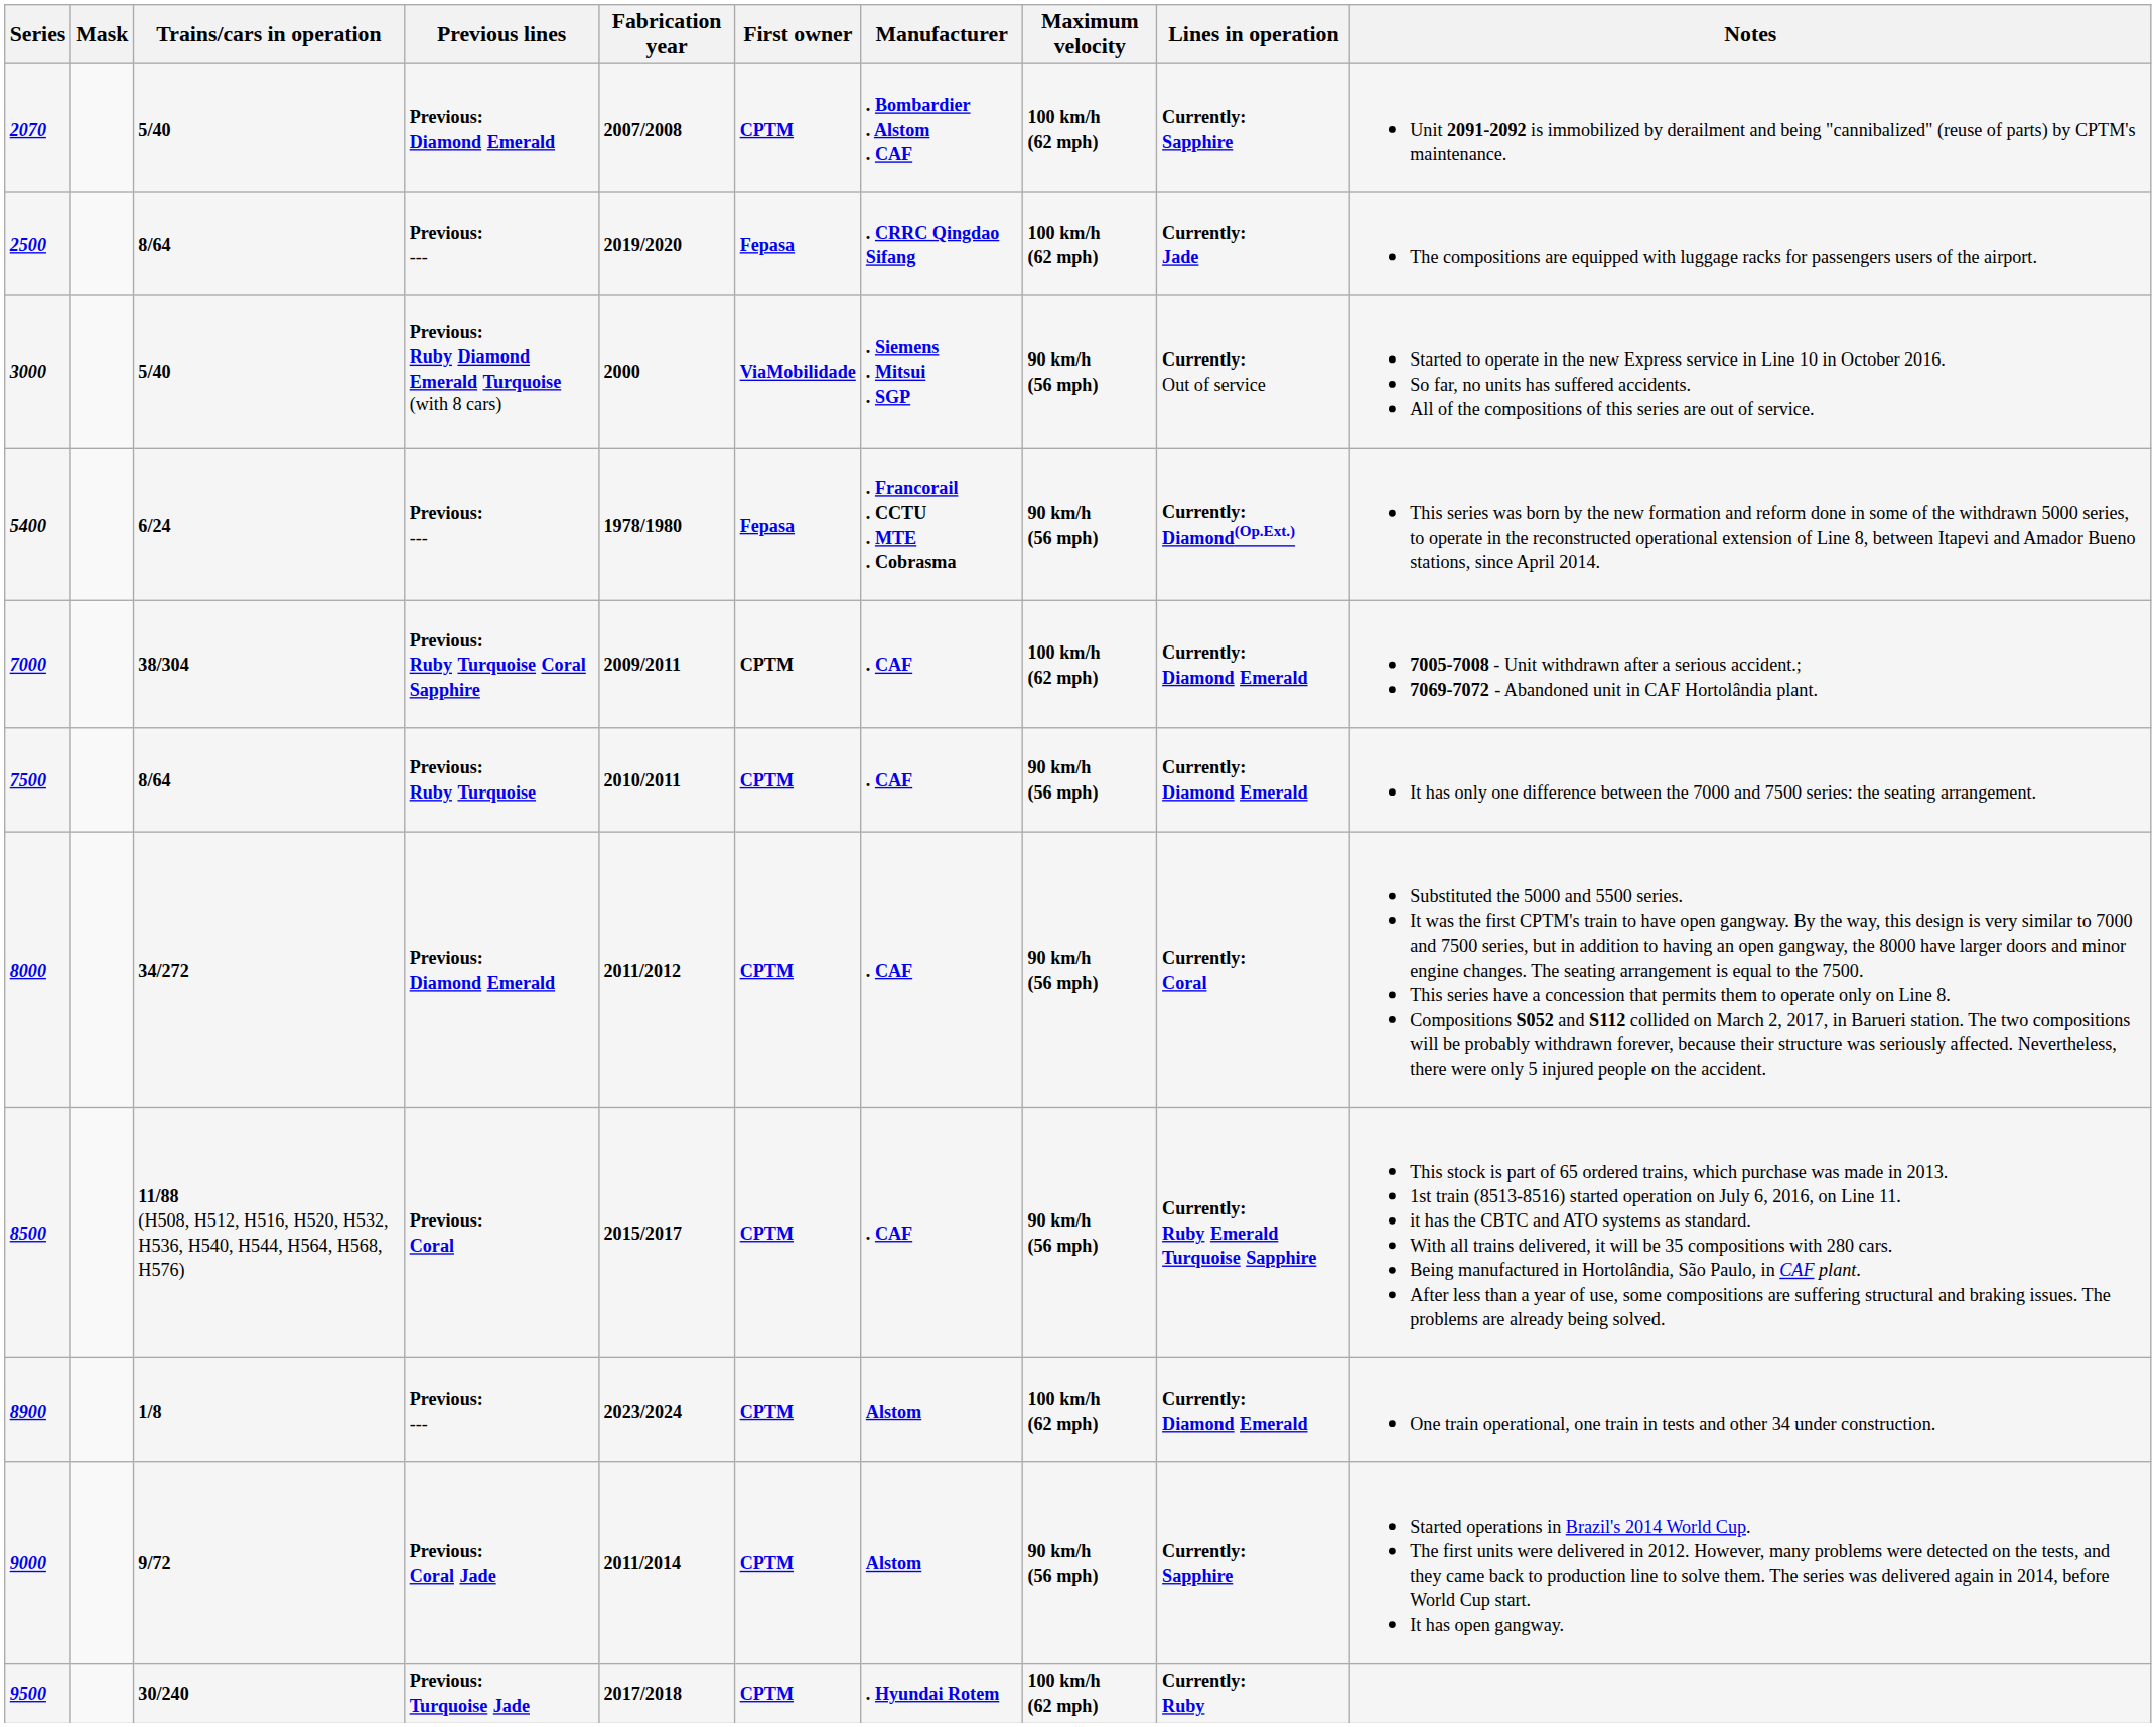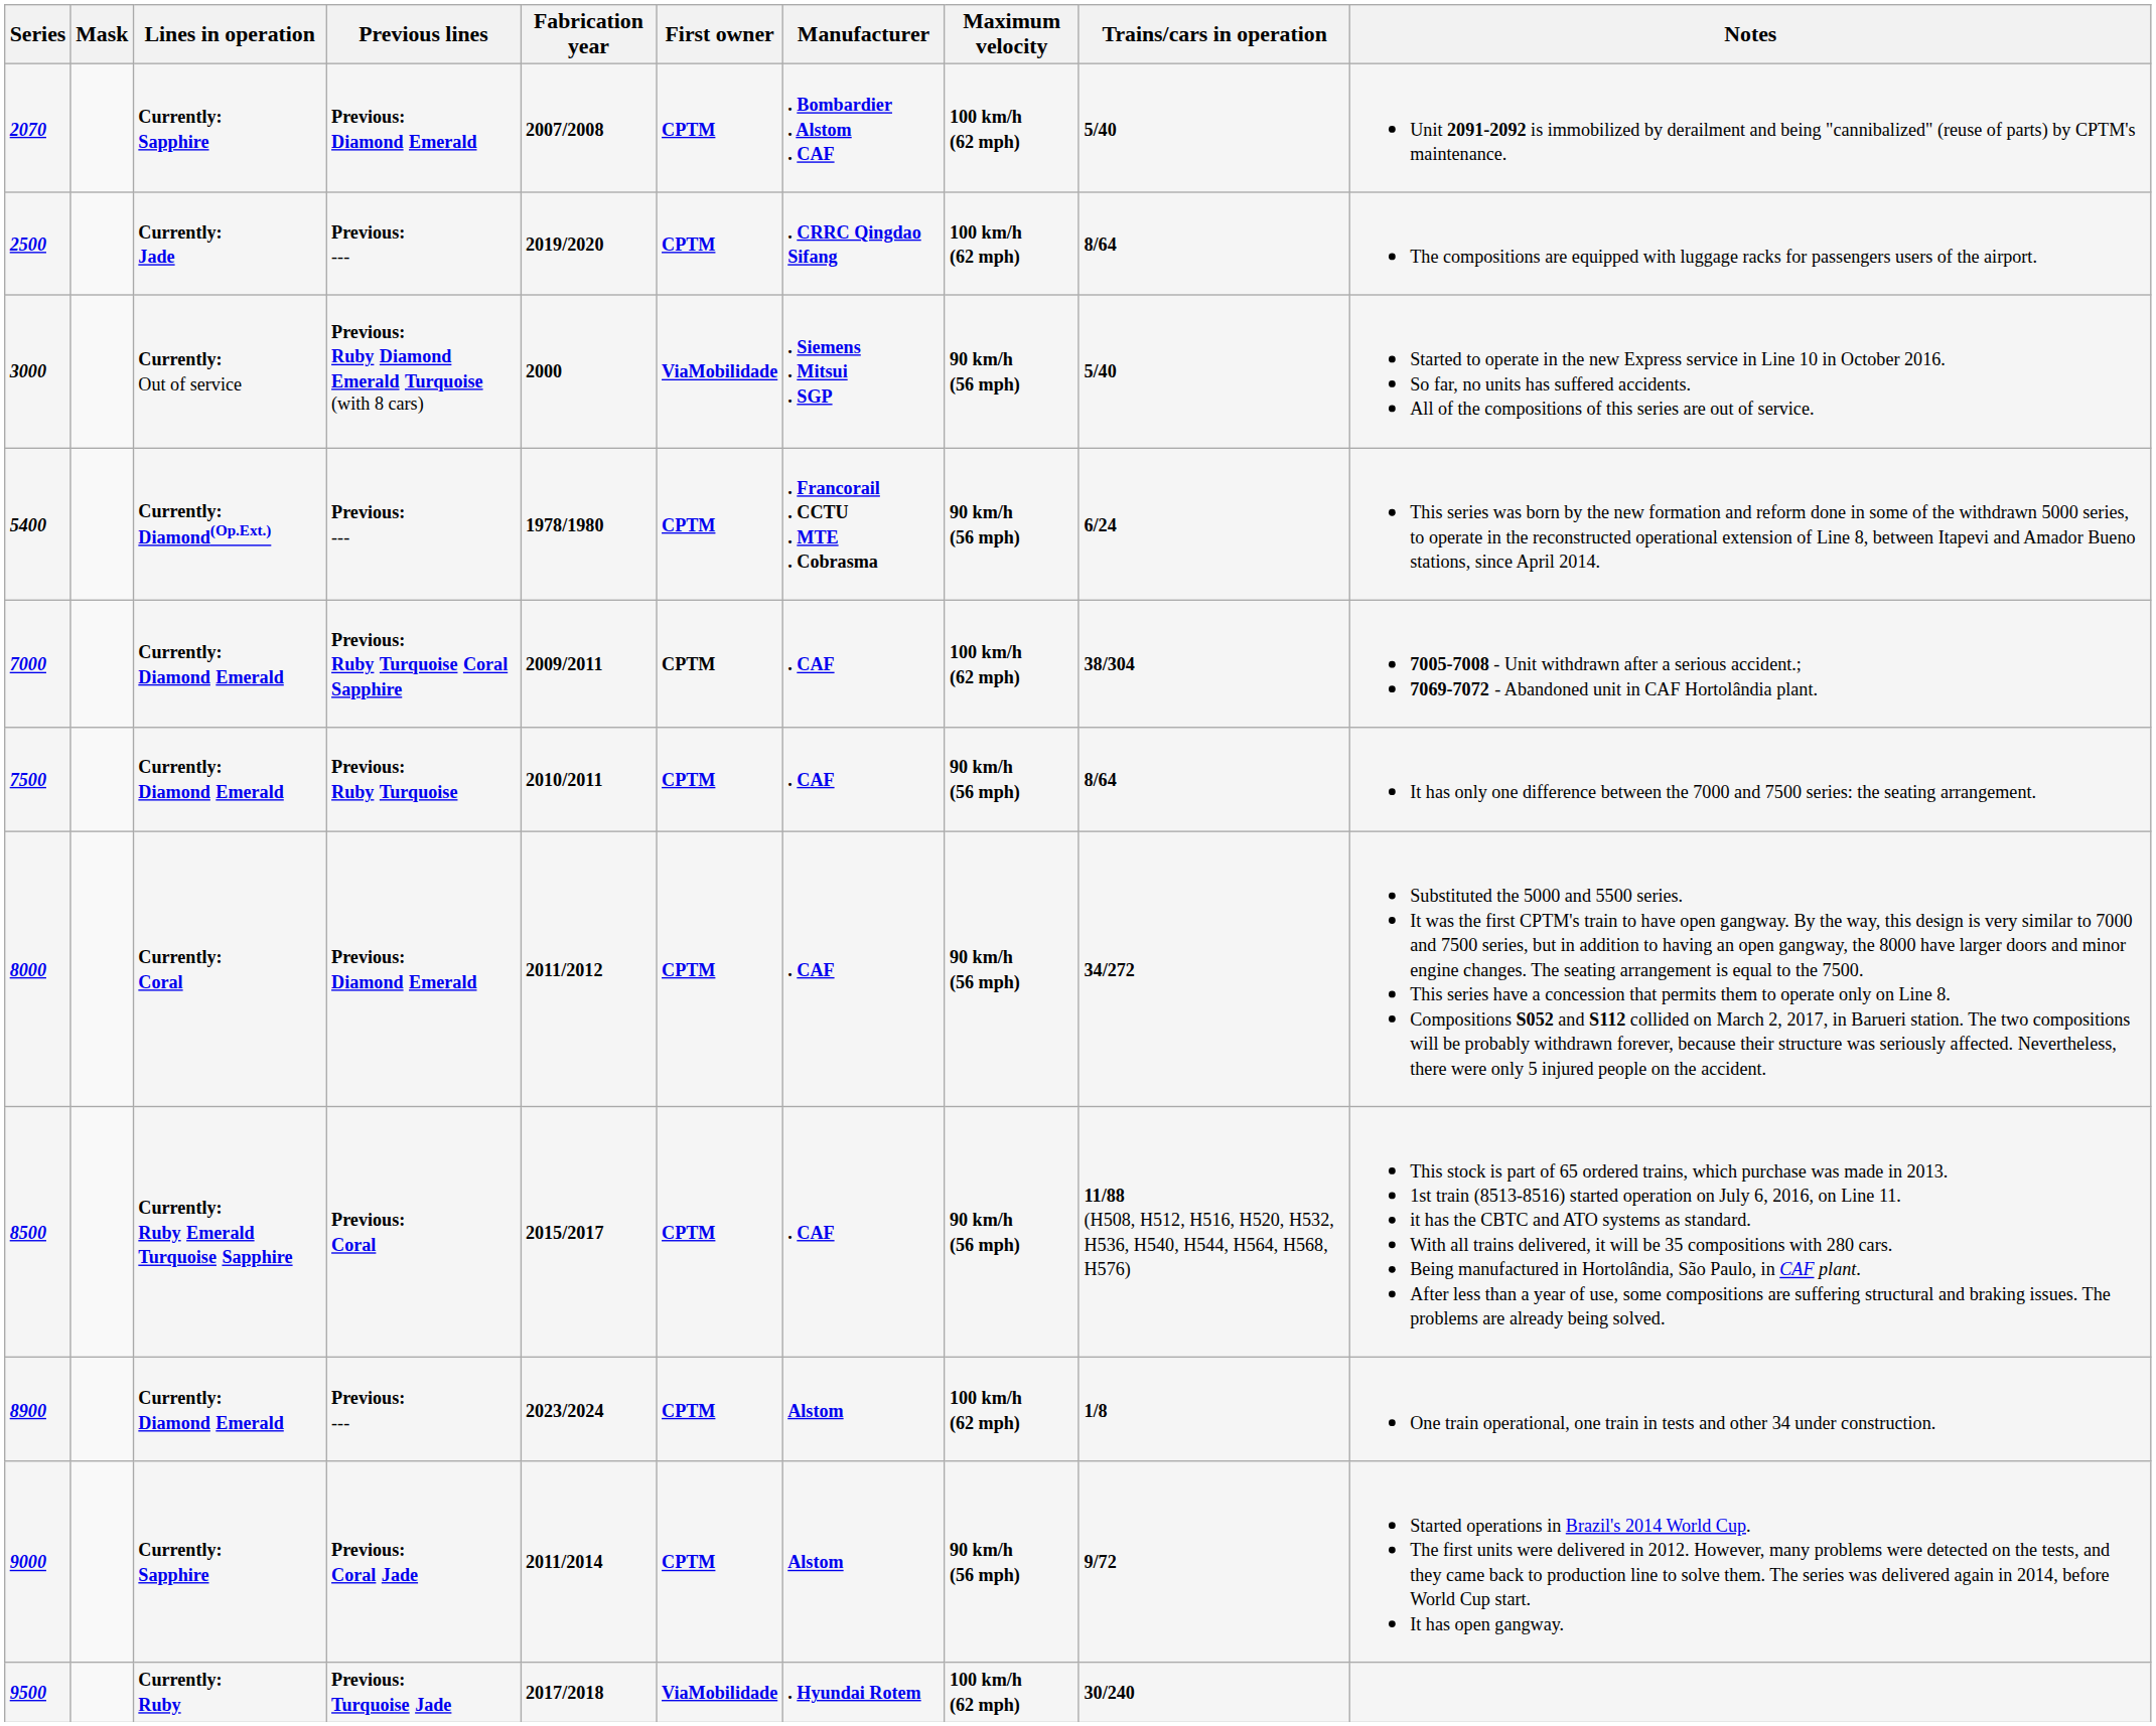columns swapped: Lines in operation <-> Trains/cars in operation
2500 | First owner: Fepasa -> CPTM
5400 | First owner: Fepasa -> CPTM
9500 | First owner: CPTM -> ViaMobilidade
